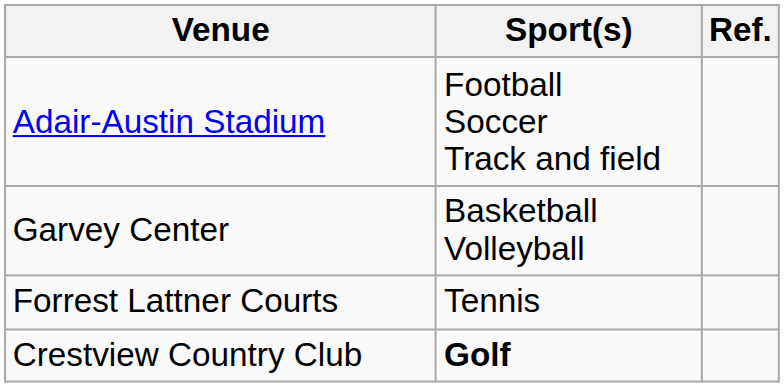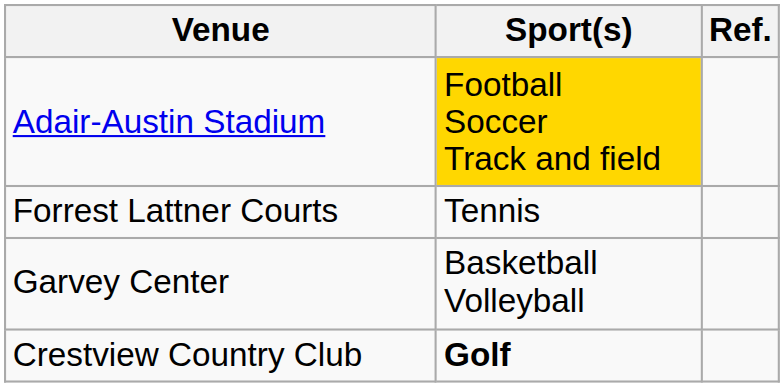Adair-Austin Stadium | Sport(s): no background -> gold background
rows swapped: Garvey Center <-> Forrest Lattner Courts
